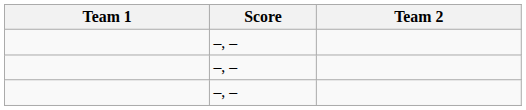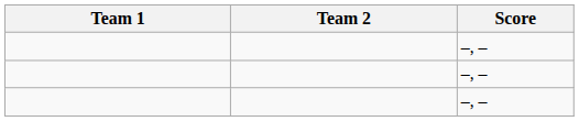columns swapped: Team 2 <-> Score
